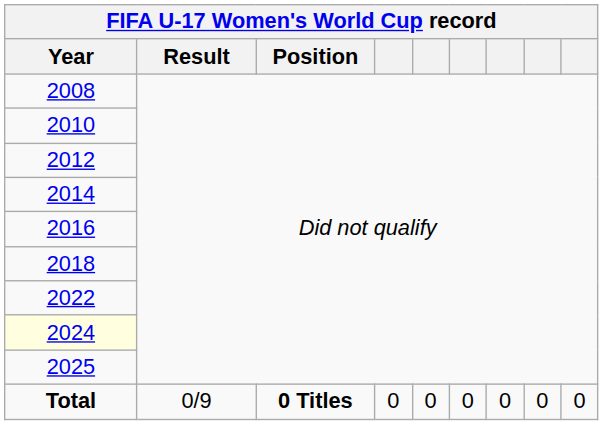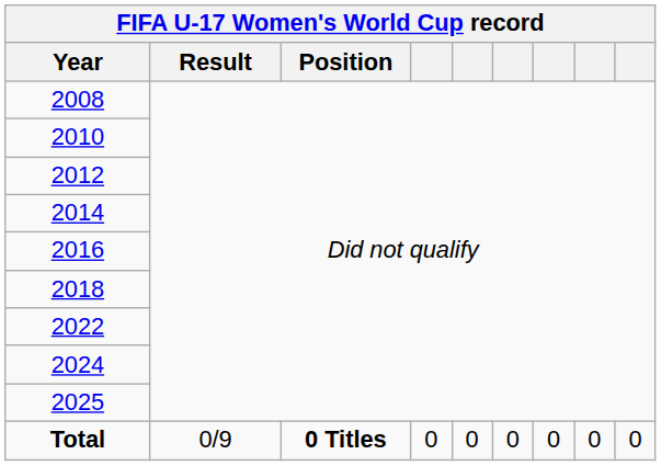2024 | Year: lightyellow background -> no background
